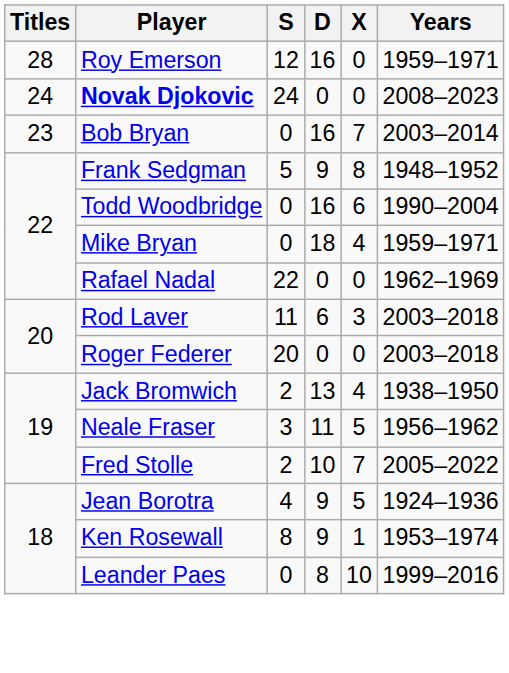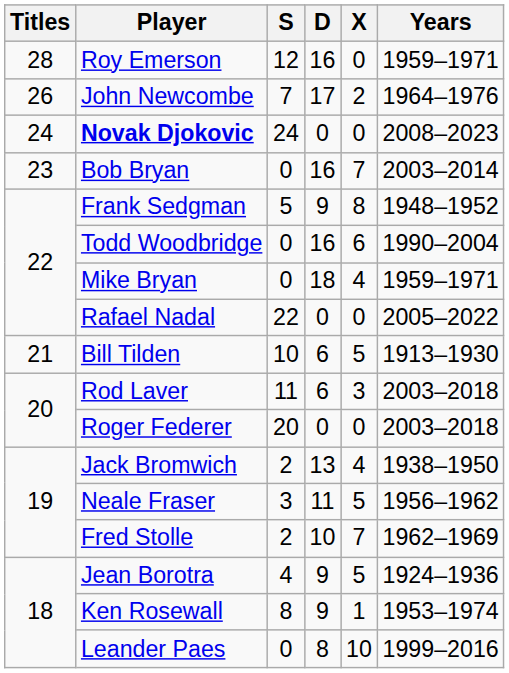+ row: 26 | John Newcombe | 7 | 17 | 2 | 1964–1976
Rafael Nadal | Years: 1962–1969 -> 2005–2022
+ row: 21 | Bill Tilden | 10 | 6 | 5 | 1913–1930
Fred Stolle | Years: 2005–2022 -> 1962–1969
